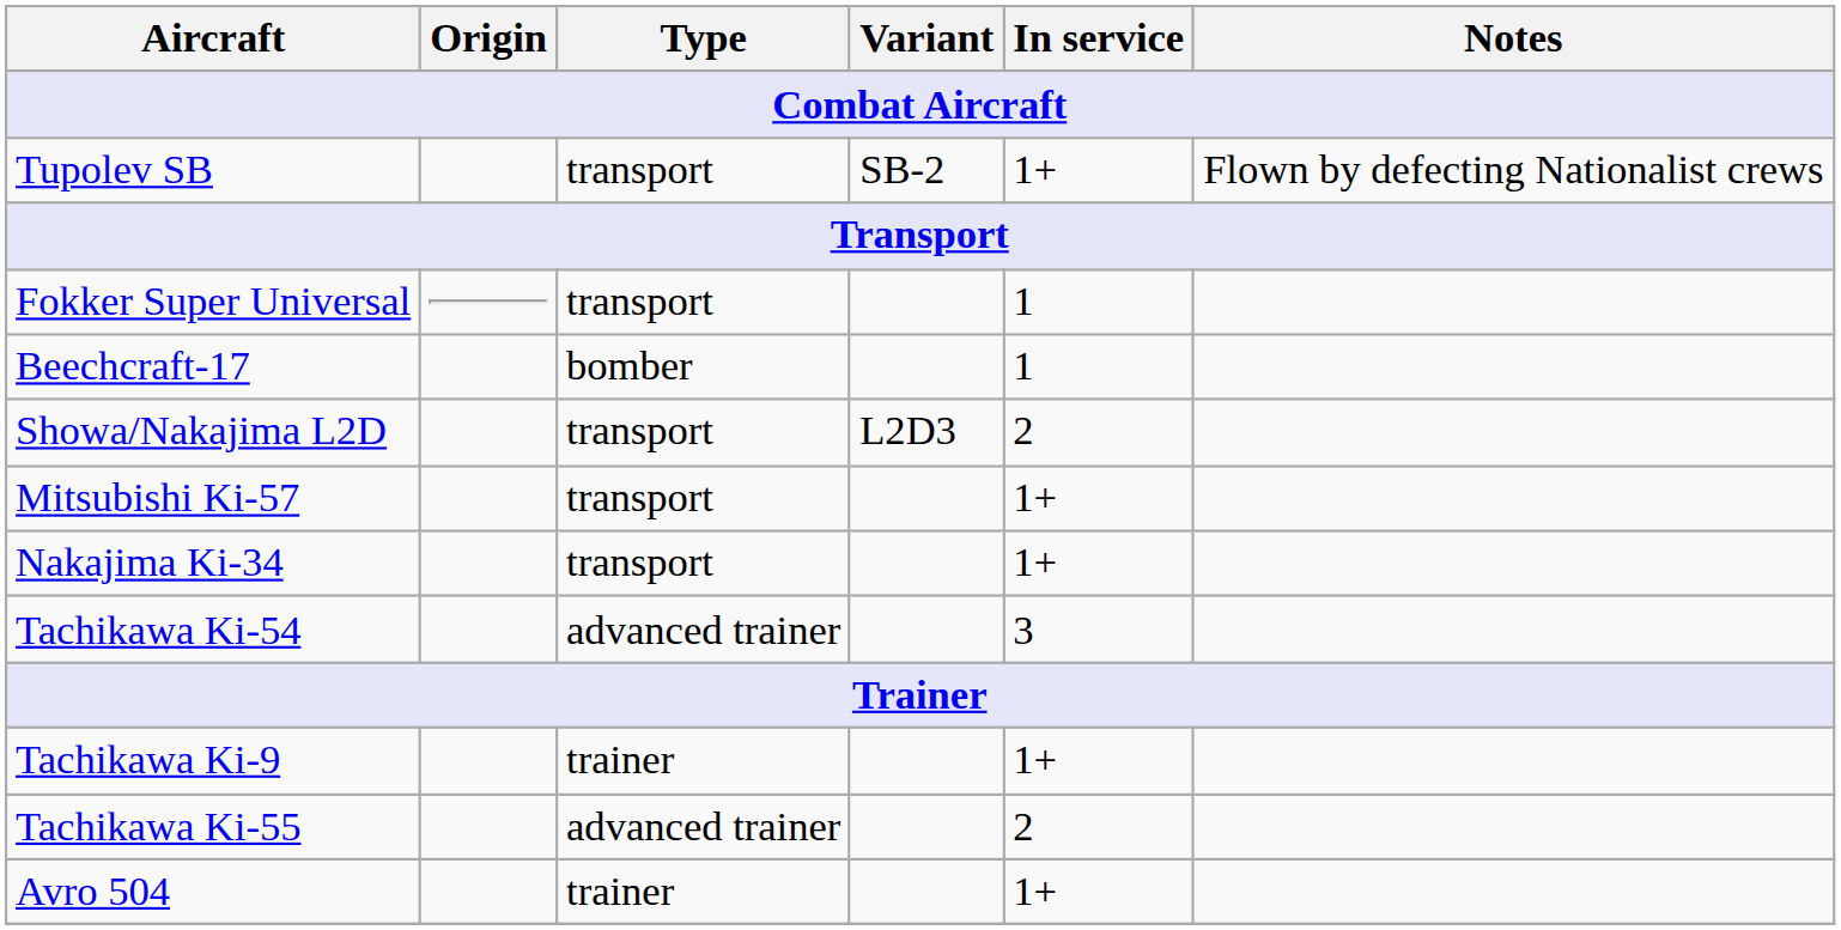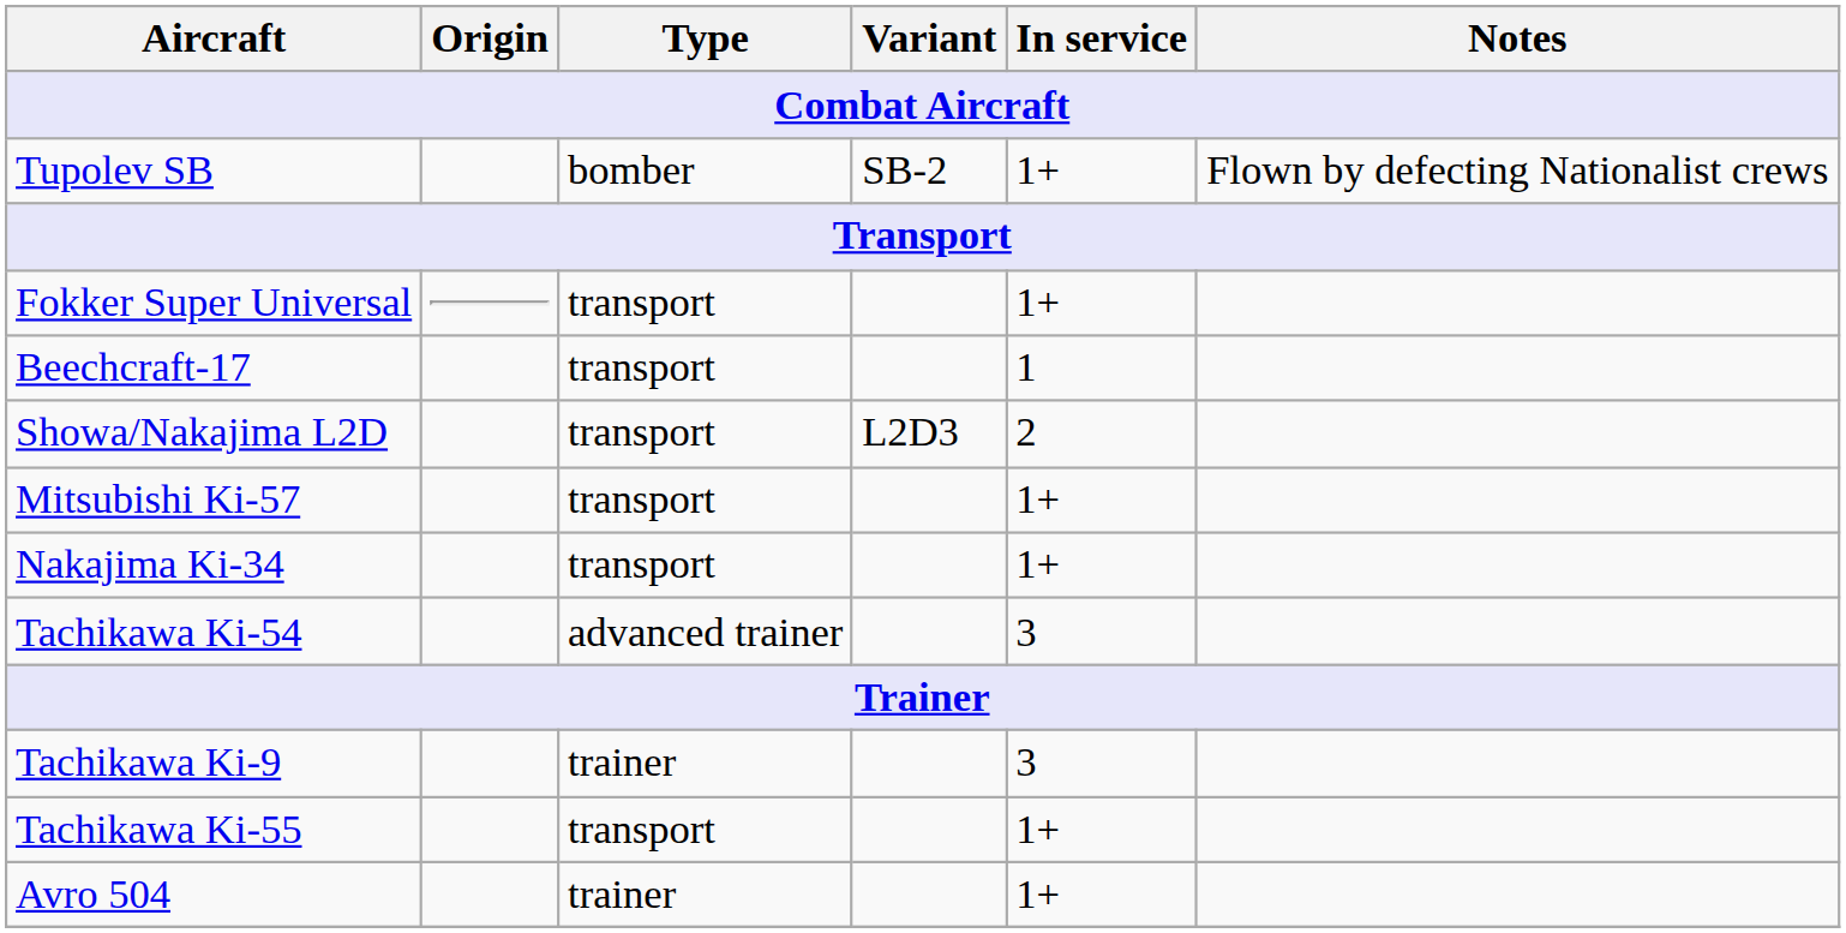Tupolev SB | Type: transport -> bomber
Fokker Super Universal | In service: 1 -> 1+
Beechcraft-17 | Type: bomber -> transport
Tachikawa Ki-9 | In service: 1+ -> 3
Tachikawa Ki-55 | Type: advanced trainer -> transport
Tachikawa Ki-55 | In service: 2 -> 1+
